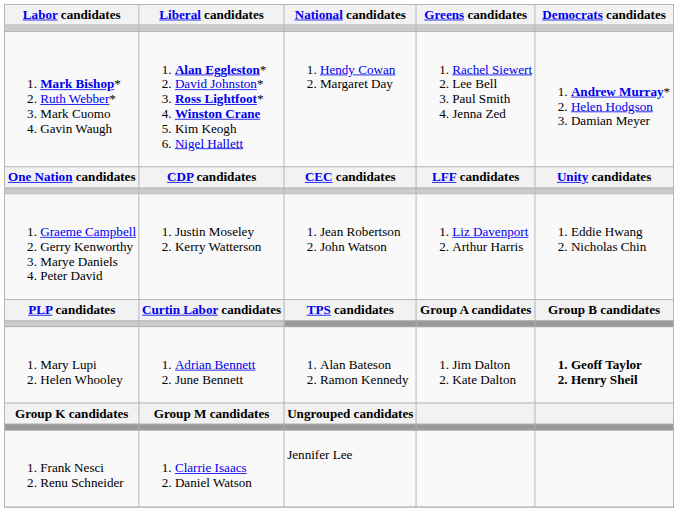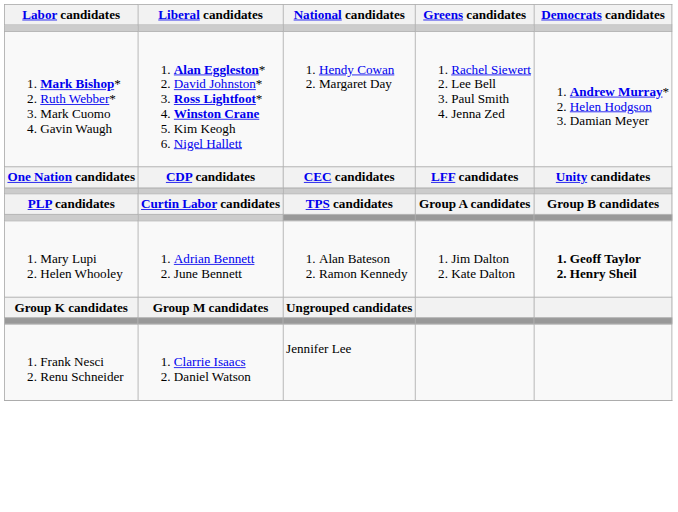- row: Graeme Campbell Gerry Kenworthy Marye Daniels Peter David | Justin Moseley Kerry Watterson | Jean Robertson John Watson | Liz Davenport Arthur Harris | Eddie Hwang Nicholas Chin
